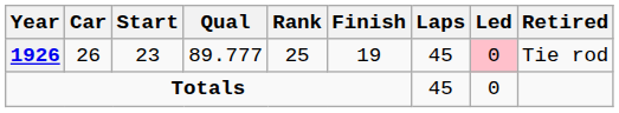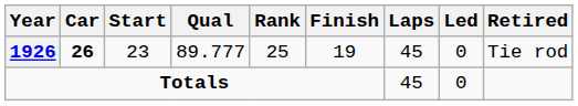1926 | Car: normal -> bold
1926 | Led: pink background -> no background
